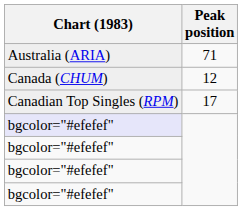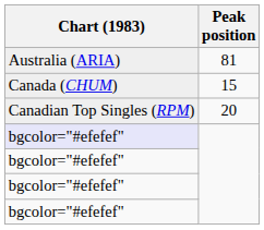row 2 | Peak position: 71 -> 81
row 3 | Peak position: 12 -> 15
row 4 | Peak position: 17 -> 20
